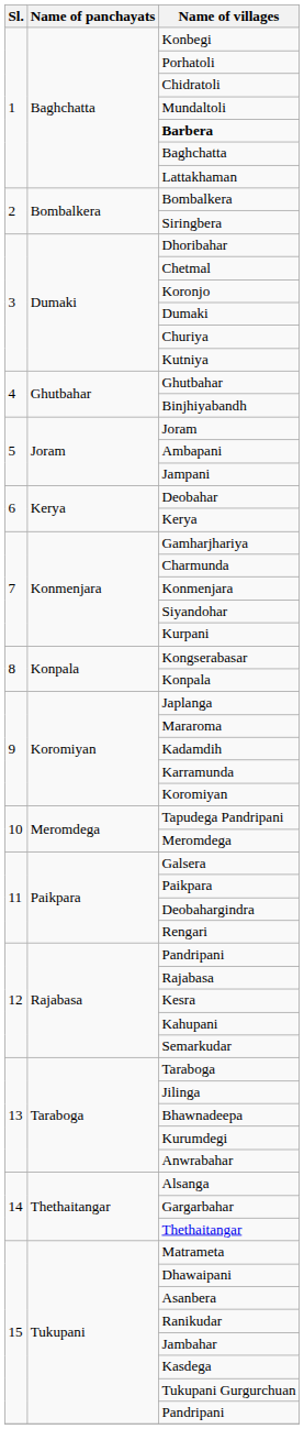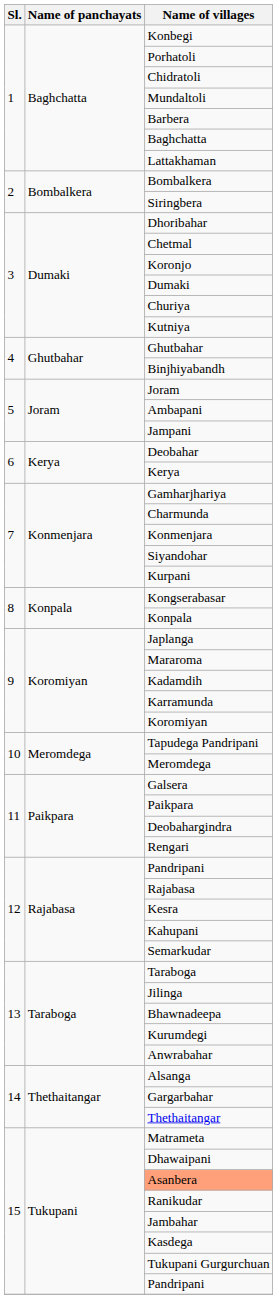Barbera | Name of villages: bold -> normal
Asanbera | Name of villages: no background -> lightsalmon background
